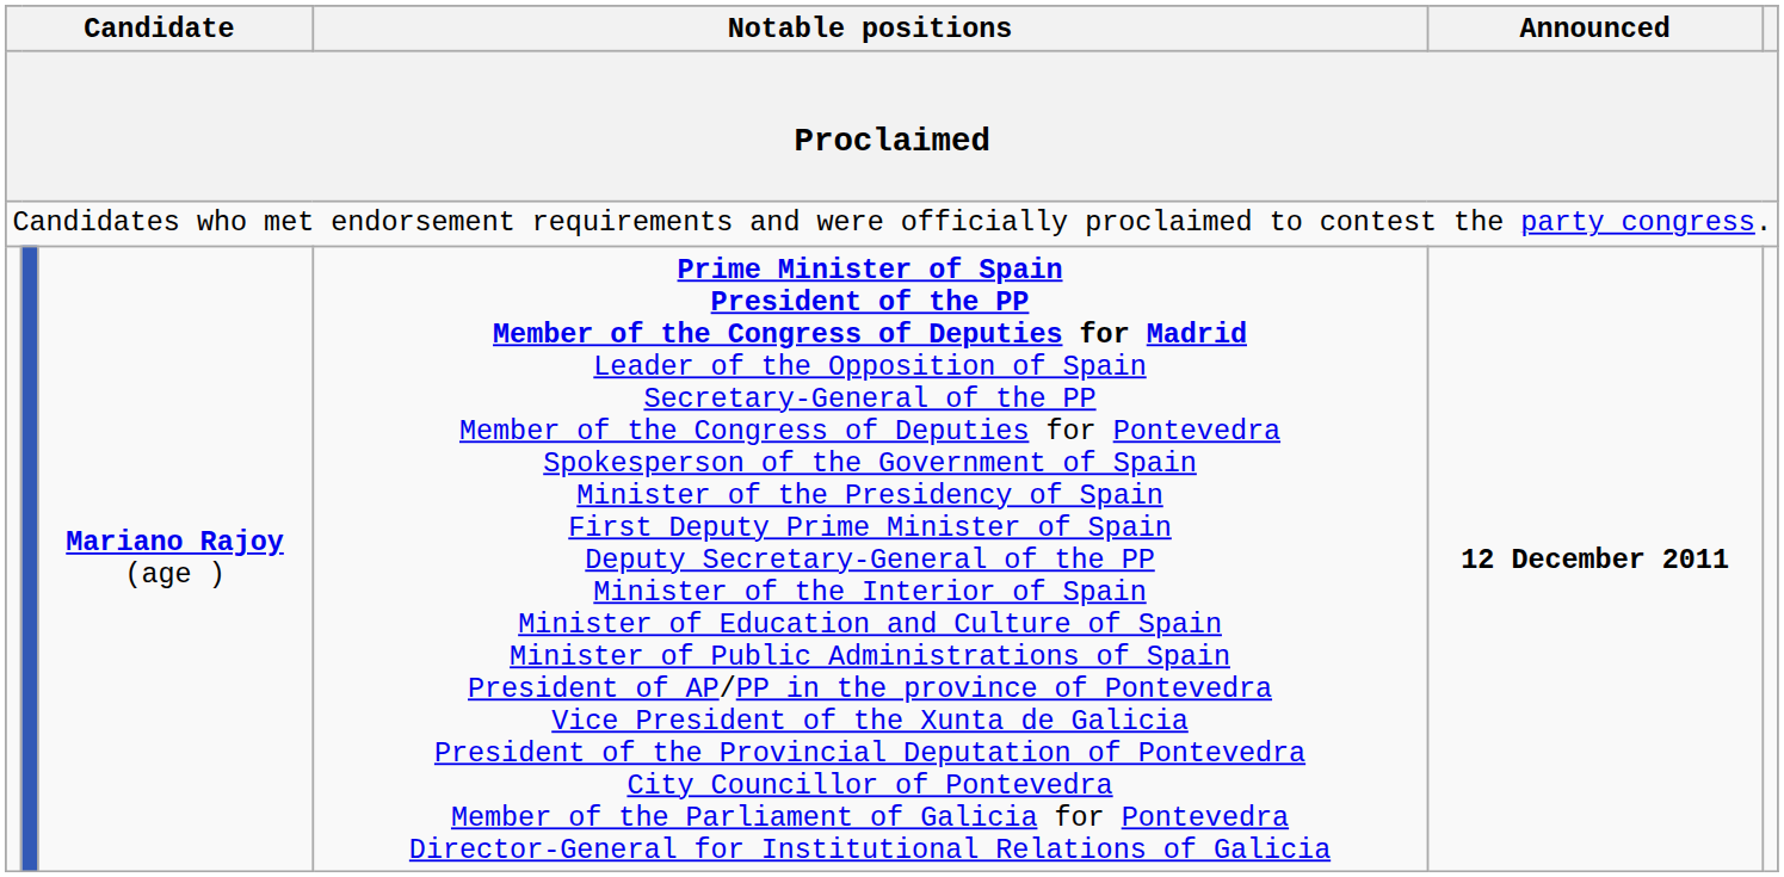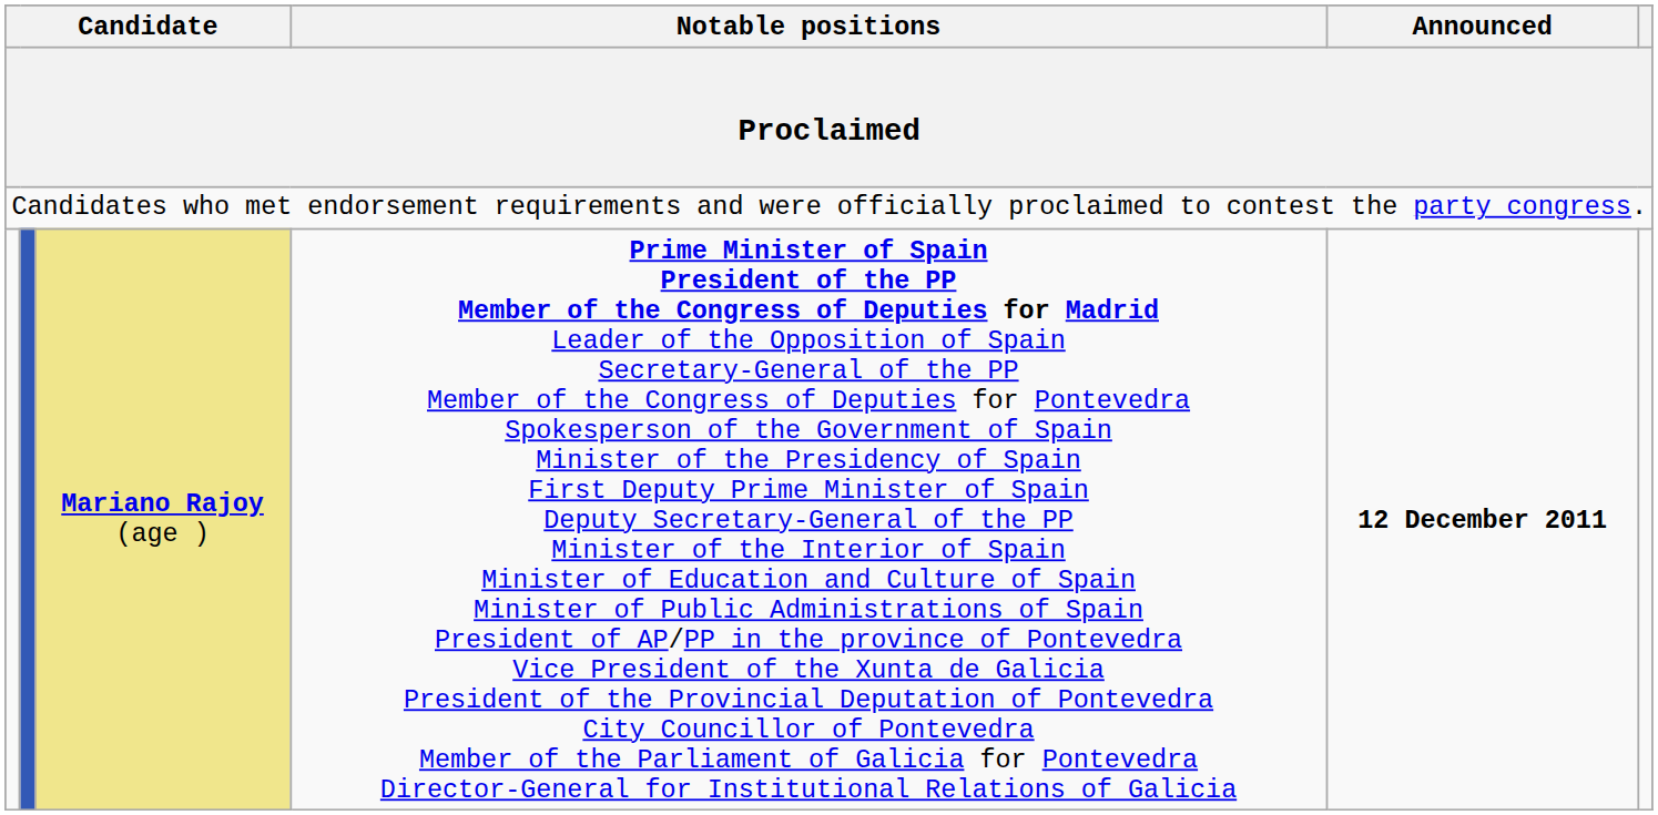row 4 | column 3: no background -> khaki background
